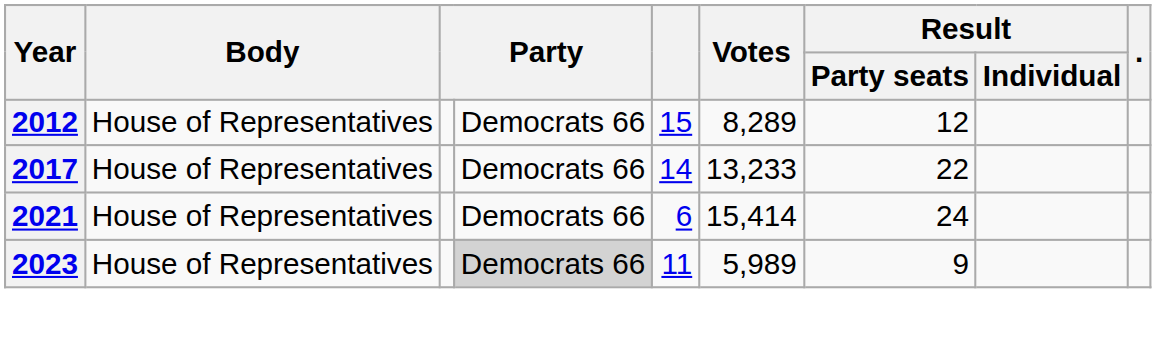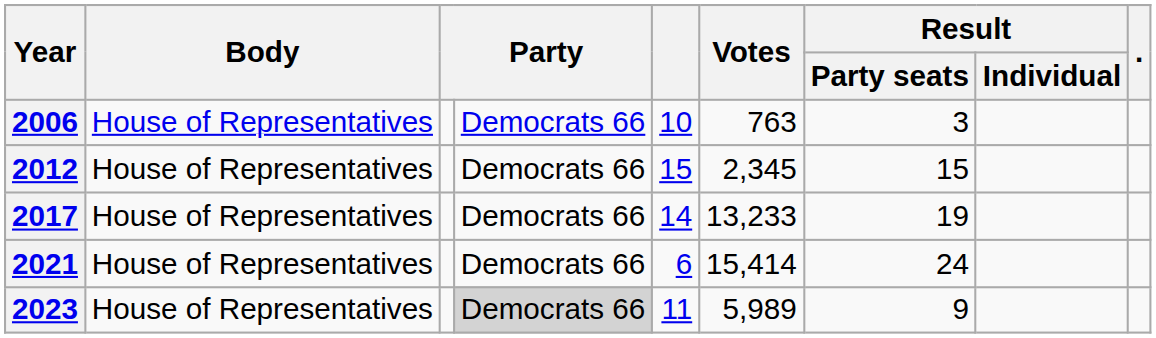+ row: 2006 | House of Representatives | Democrats 66 | 10 | 763 | 3
2012 | Votes: 8,289 -> 2,345
2012 | Result / Party seats: 12 -> 15
2017 | Result / Party seats: 22 -> 19
